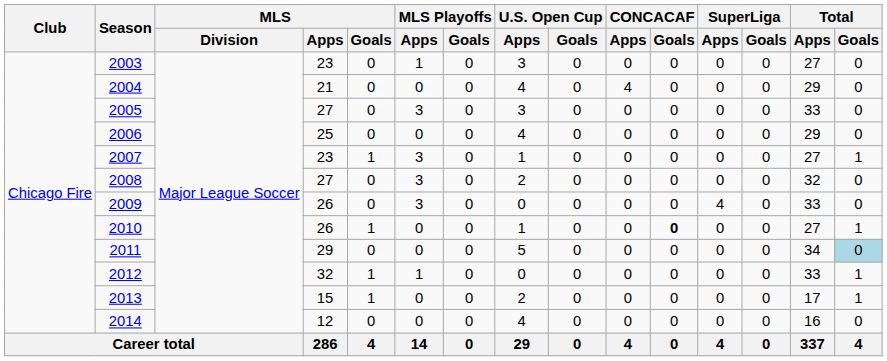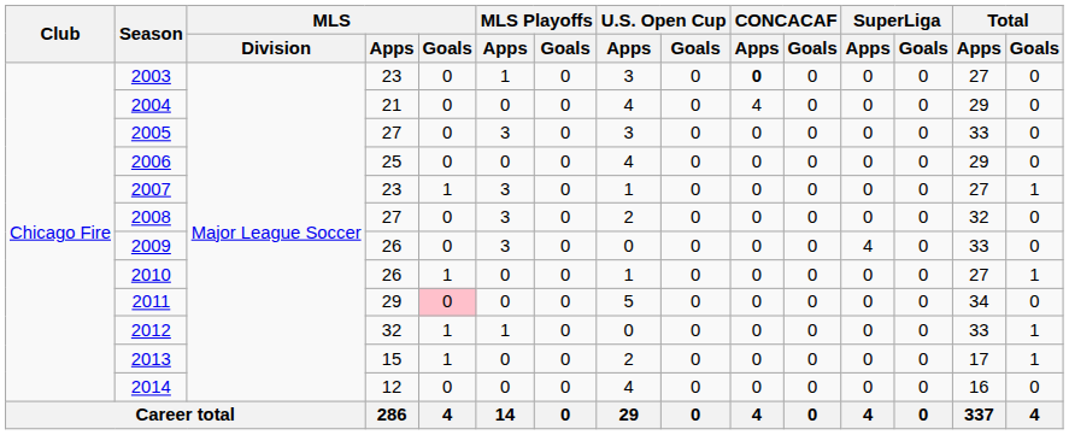2003 | CONCACAF / Apps: normal -> bold
2010 | CONCACAF / Goals: bold -> normal
2011 | MLS / Goals: no background -> pink background
2011 | Total / Goals: lightblue background -> no background
